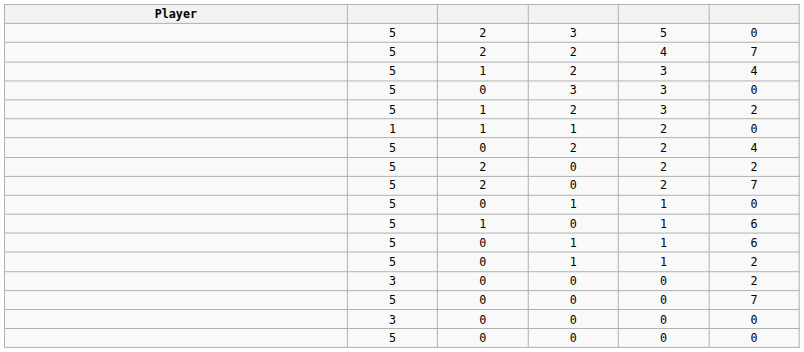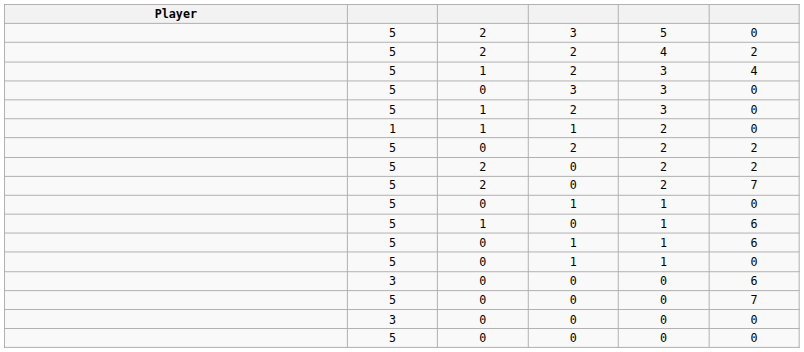row 3 | column 6: 7 -> 2
row 6 | column 6: 2 -> 0
row 8 | column 6: 4 -> 2
row 14 | column 6: 2 -> 0
row 15 | column 6: 2 -> 6
